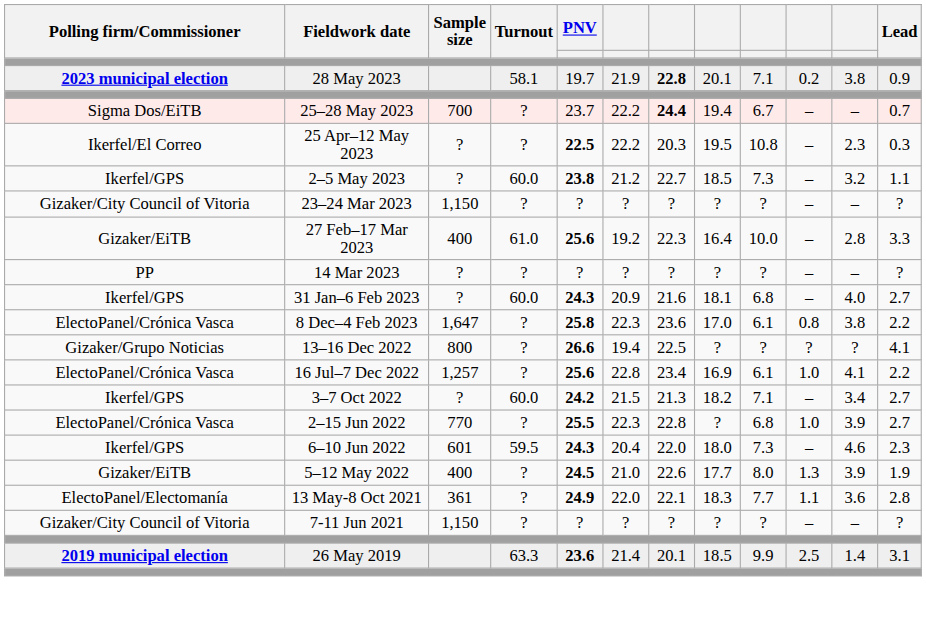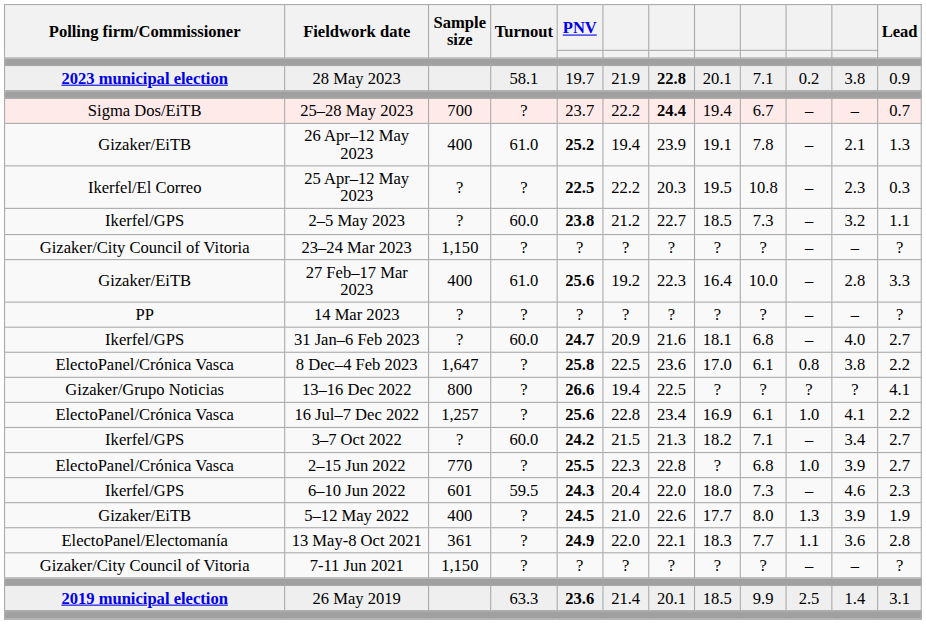+ row: Gizaker/EiTB | 26 Apr–12 May 2023 | 400 | 61.0 | 25.2 | 19.4 | 23.9 | 19.1 | 7.8 | – | 2.1 | 1.3
31 Jan–6 Feb 2023 | PNV: 24.3 -> 24.7
8 Dec–4 Feb 2023 | column 6: 22.3 -> 22.5
